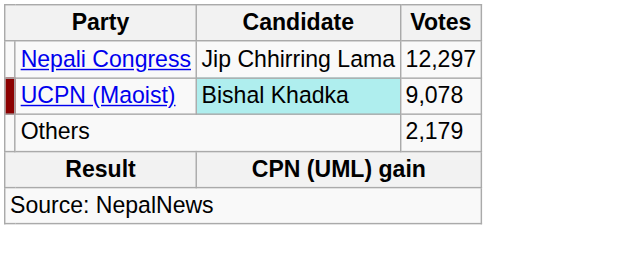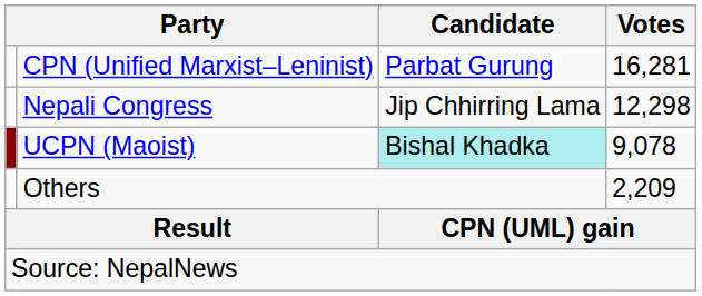+ row: CPN (Unified Marxist–Leninist) | Parbat Gurung | 16,281
Nepali Congress | Votes: 12,297 -> 12,298
Others | Votes: 2,179 -> 2,209
